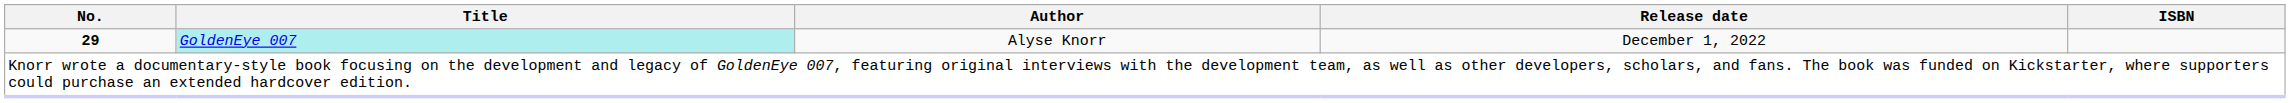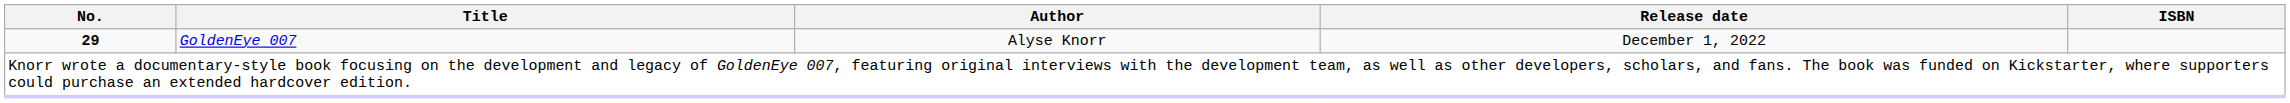29 | Title: paleturquoise background -> no background
